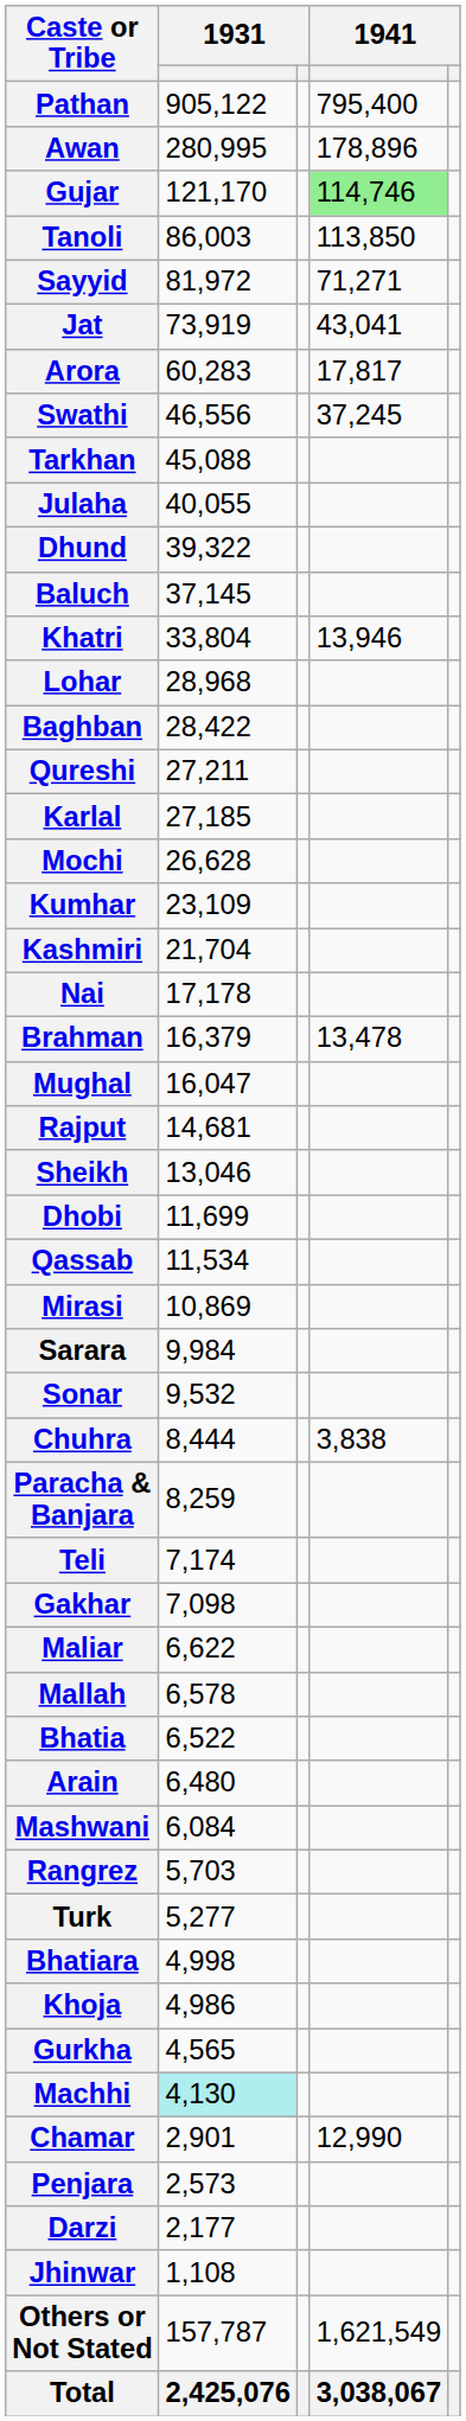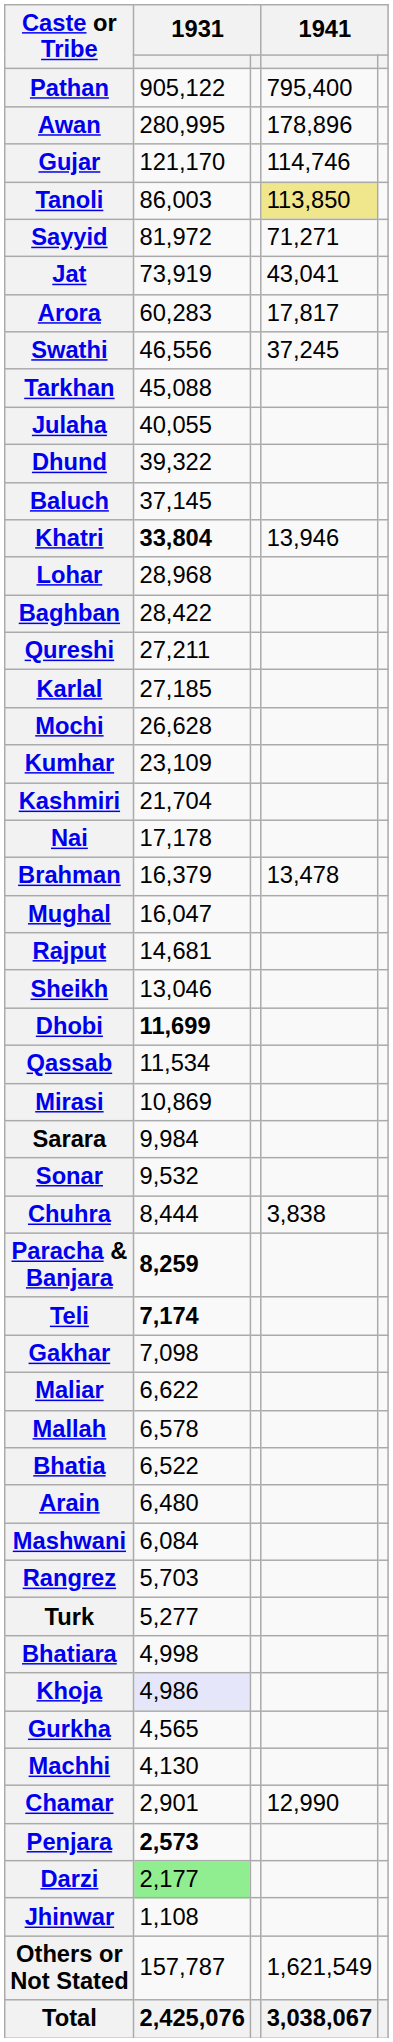Gujar | column 4: lightgreen background -> no background
Tanoli | column 4: no background -> khaki background
Khatri | column 2: normal -> bold
Dhobi | column 2: normal -> bold
Paracha & Banjara | column 2: normal -> bold
Teli | column 2: normal -> bold
Khoja | column 2: no background -> lavender background
Machhi | column 2: paleturquoise background -> no background
Penjara | column 2: normal -> bold
Darzi | column 2: no background -> lightgreen background
